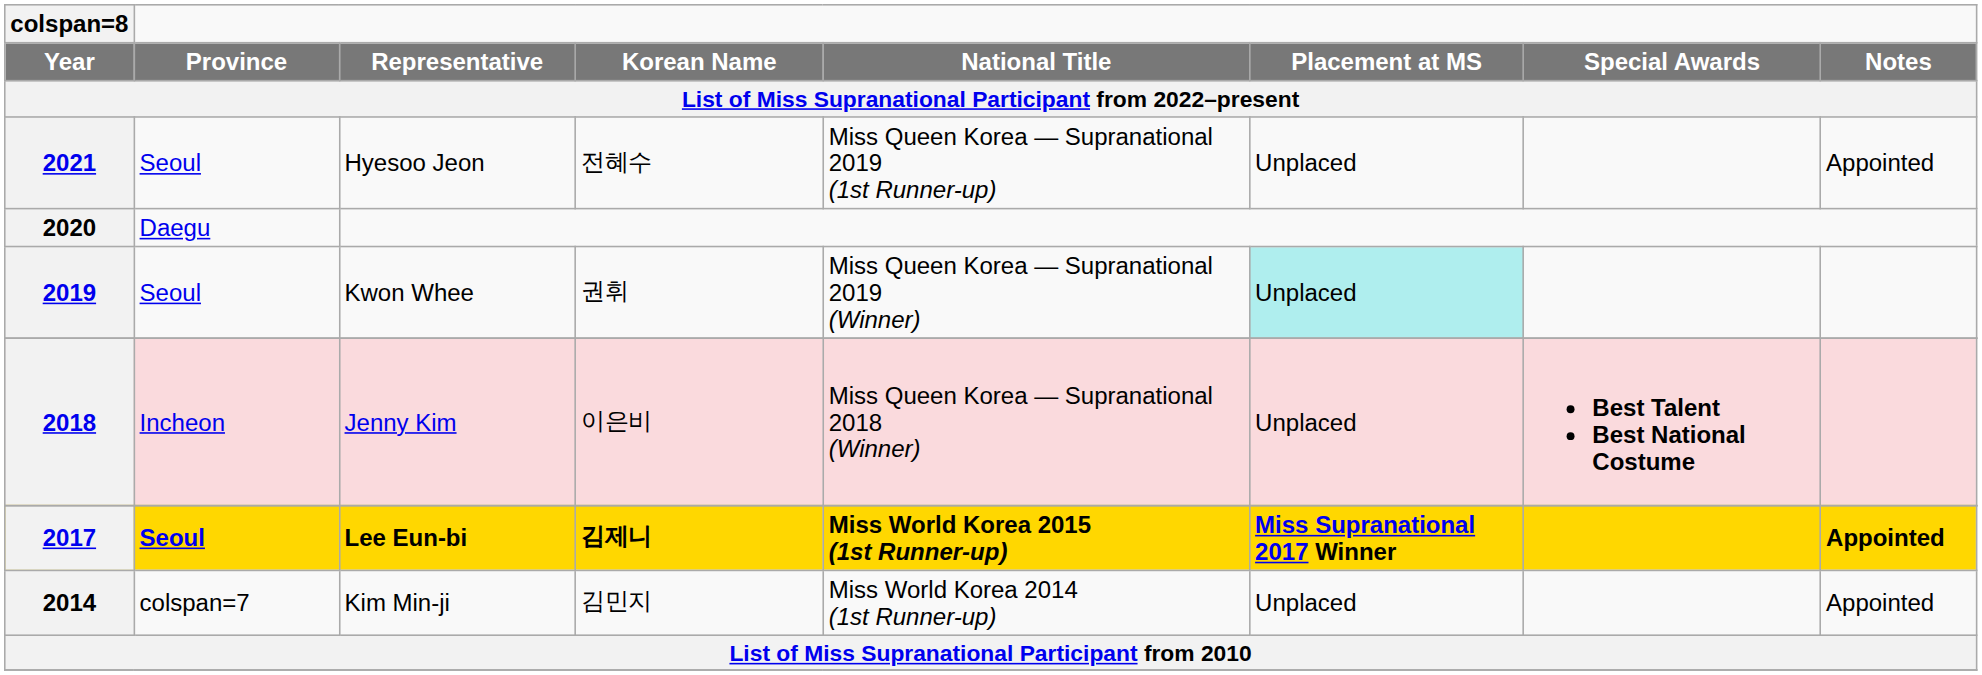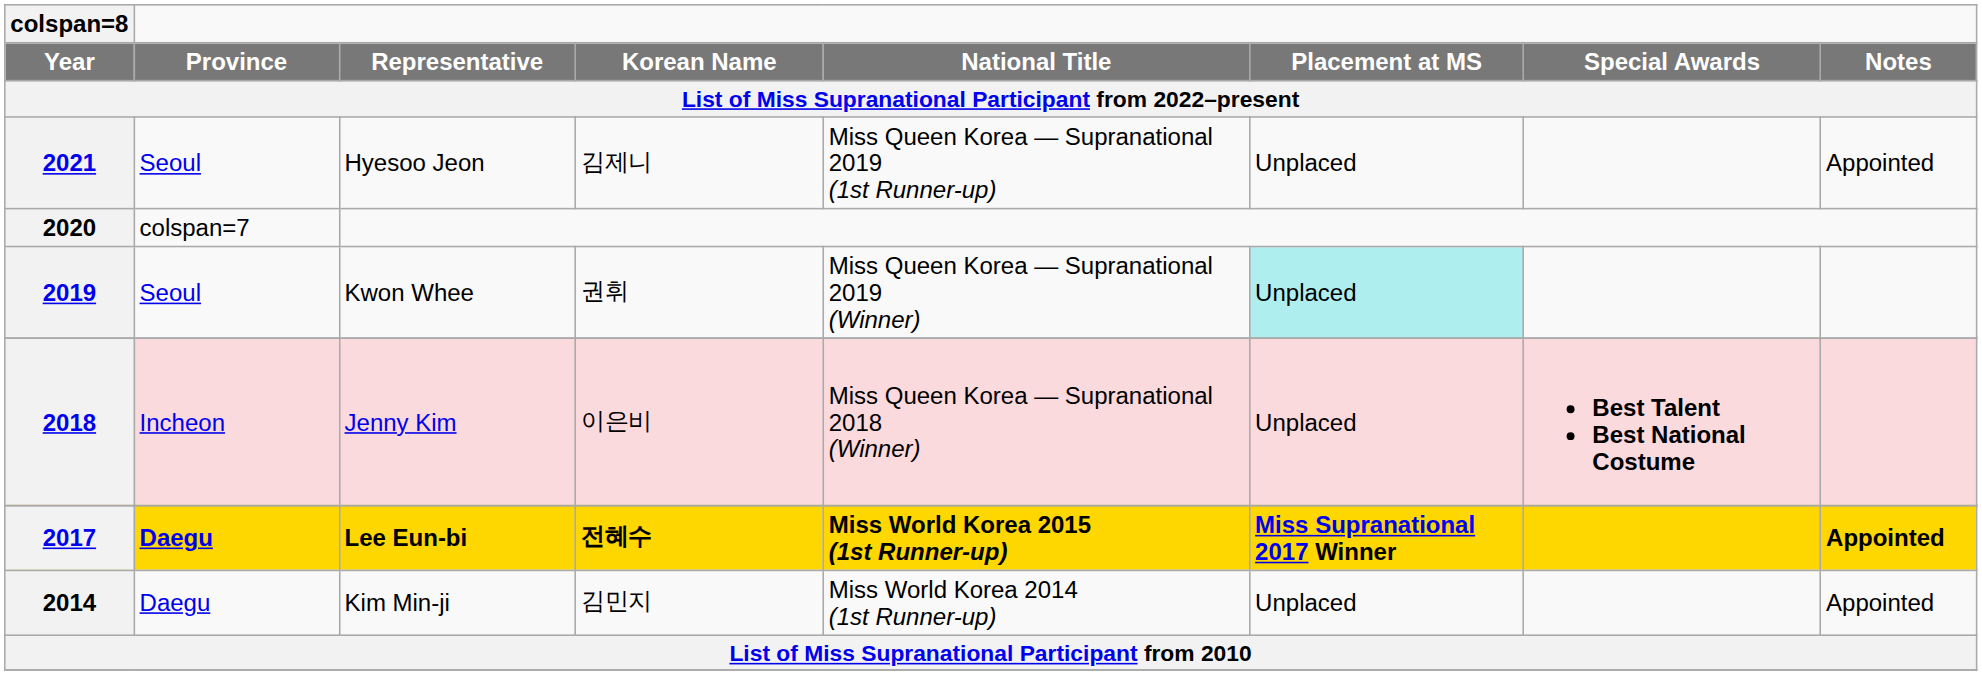2021 | Korean Name: 전혜수 -> 김제니
2020 | Province: Daegu -> colspan=7
2017 | Province: Seoul -> Daegu
2017 | Korean Name: 김제니 -> 전혜수
2014 | Province: colspan=7 -> Daegu
